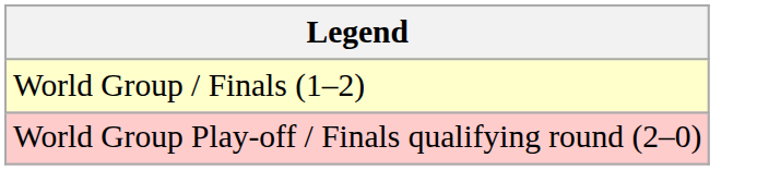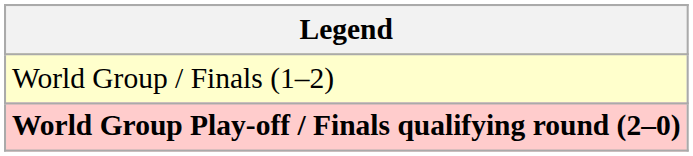row 3 | column 1: normal -> bold
